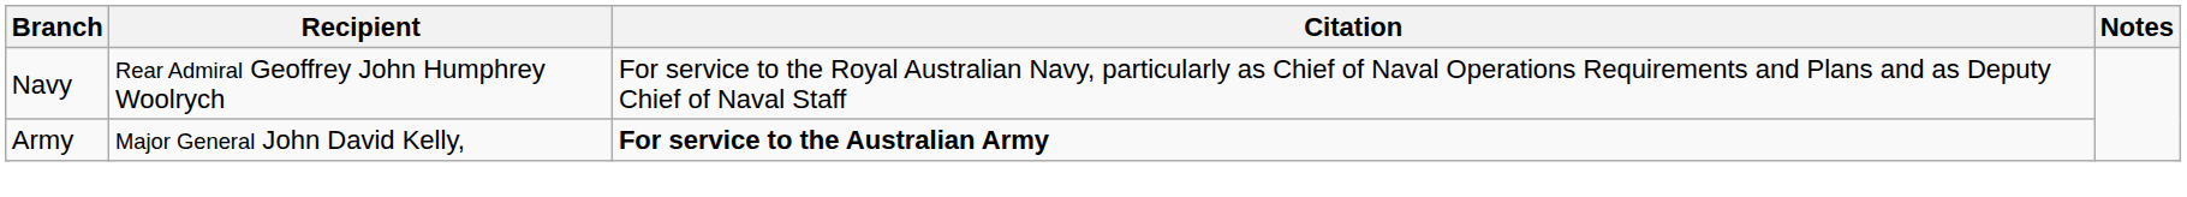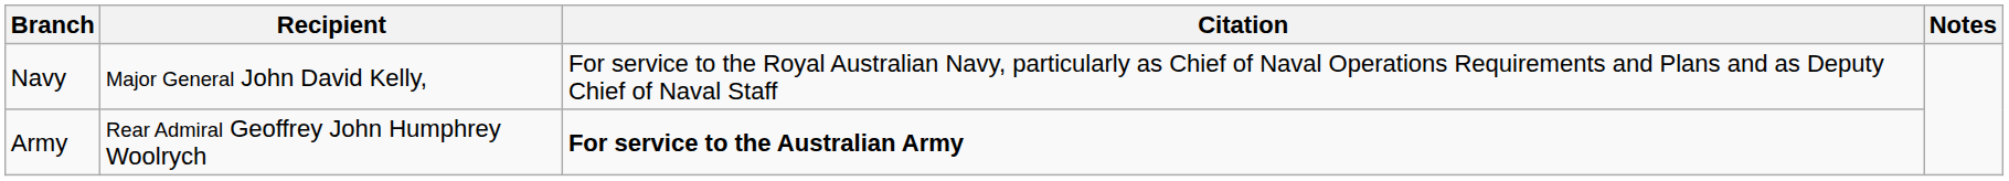Navy | Recipient: Rear Admiral Geoffrey John Humphrey Woolrych -> Major General John David Kelly,
Army | Recipient: Major General John David Kelly, -> Rear Admiral Geoffrey John Humphrey Woolrych
